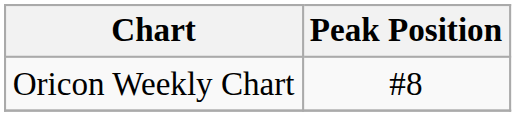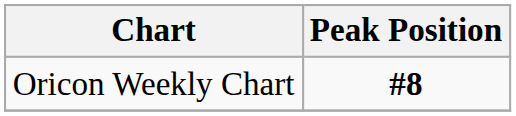Oricon Weekly Chart | Peak Position: normal -> bold
